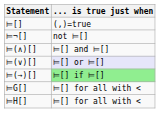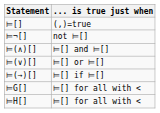⊨(∨)[] | ... is true just when: lavender background -> no background
⊨(→)[] | ... is true just when: lightgreen background -> no background
